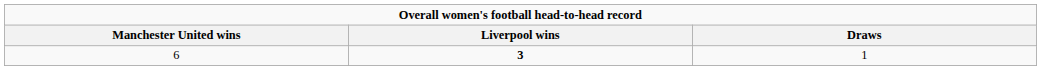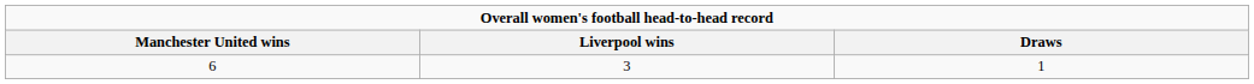6 | Liverpool wins: bold -> normal
